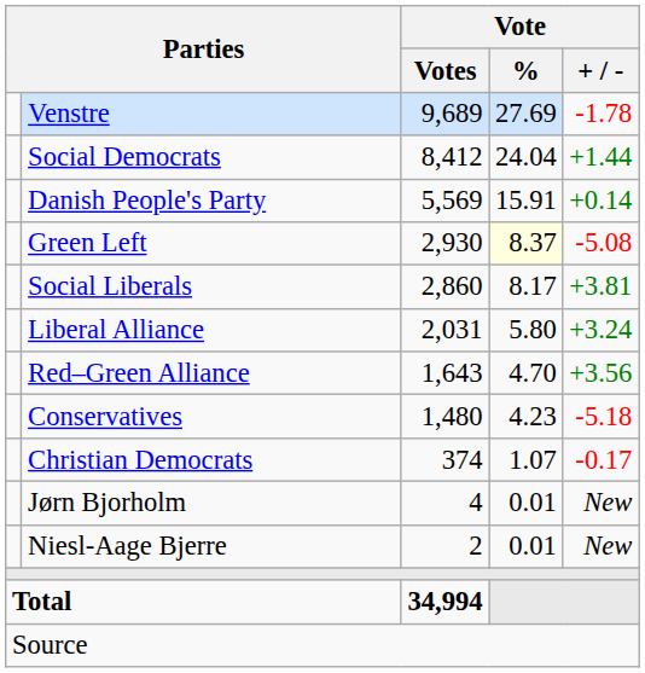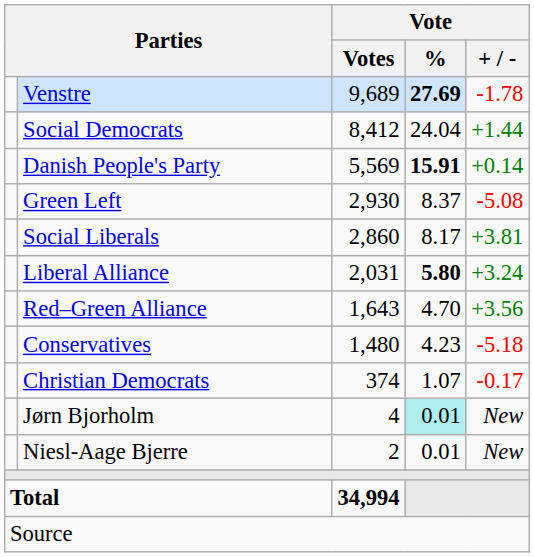Venstre | Vote / %: normal -> bold
Danish People's Party | Vote / %: normal -> bold
Green Left | Vote / %: lightyellow background -> no background
Liberal Alliance | Vote / %: normal -> bold
Jørn Bjorholm | Vote / %: no background -> paleturquoise background
